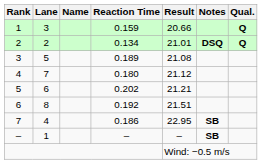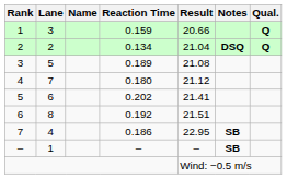row 3 | Result: 21.01 -> 21.04
row 6 | Result: 21.21 -> 21.41
